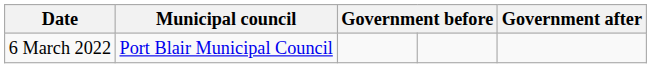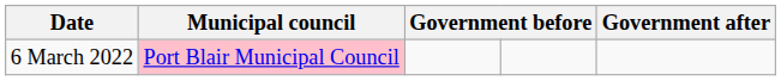6 March 2022 | Municipal council: no background -> pink background
